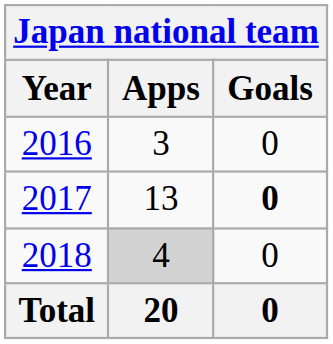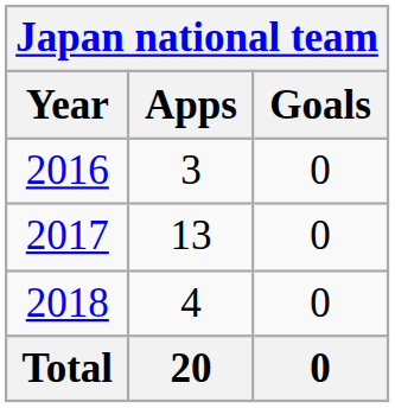2017 | Goals: bold -> normal
2018 | Apps: lightgrey background -> no background
